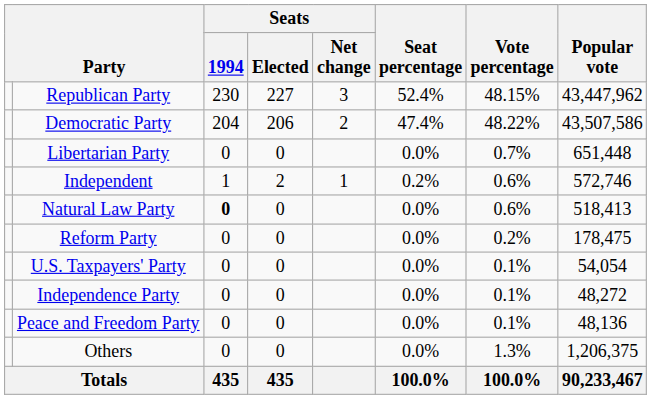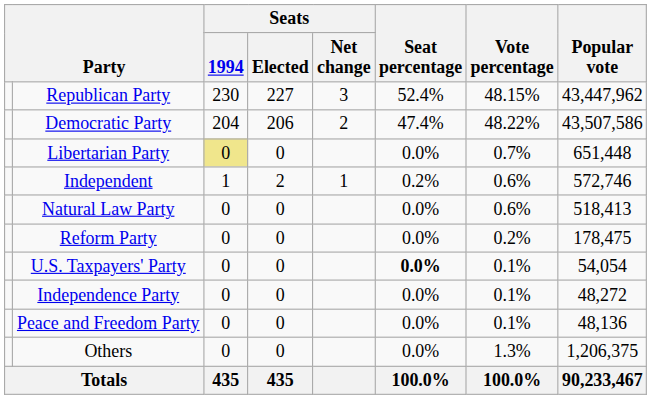Libertarian Party | Seats / 1994: no background -> khaki background
Natural Law Party | Seats / 1994: bold -> normal
U.S. Taxpayers' Party | Seat percentage: normal -> bold
